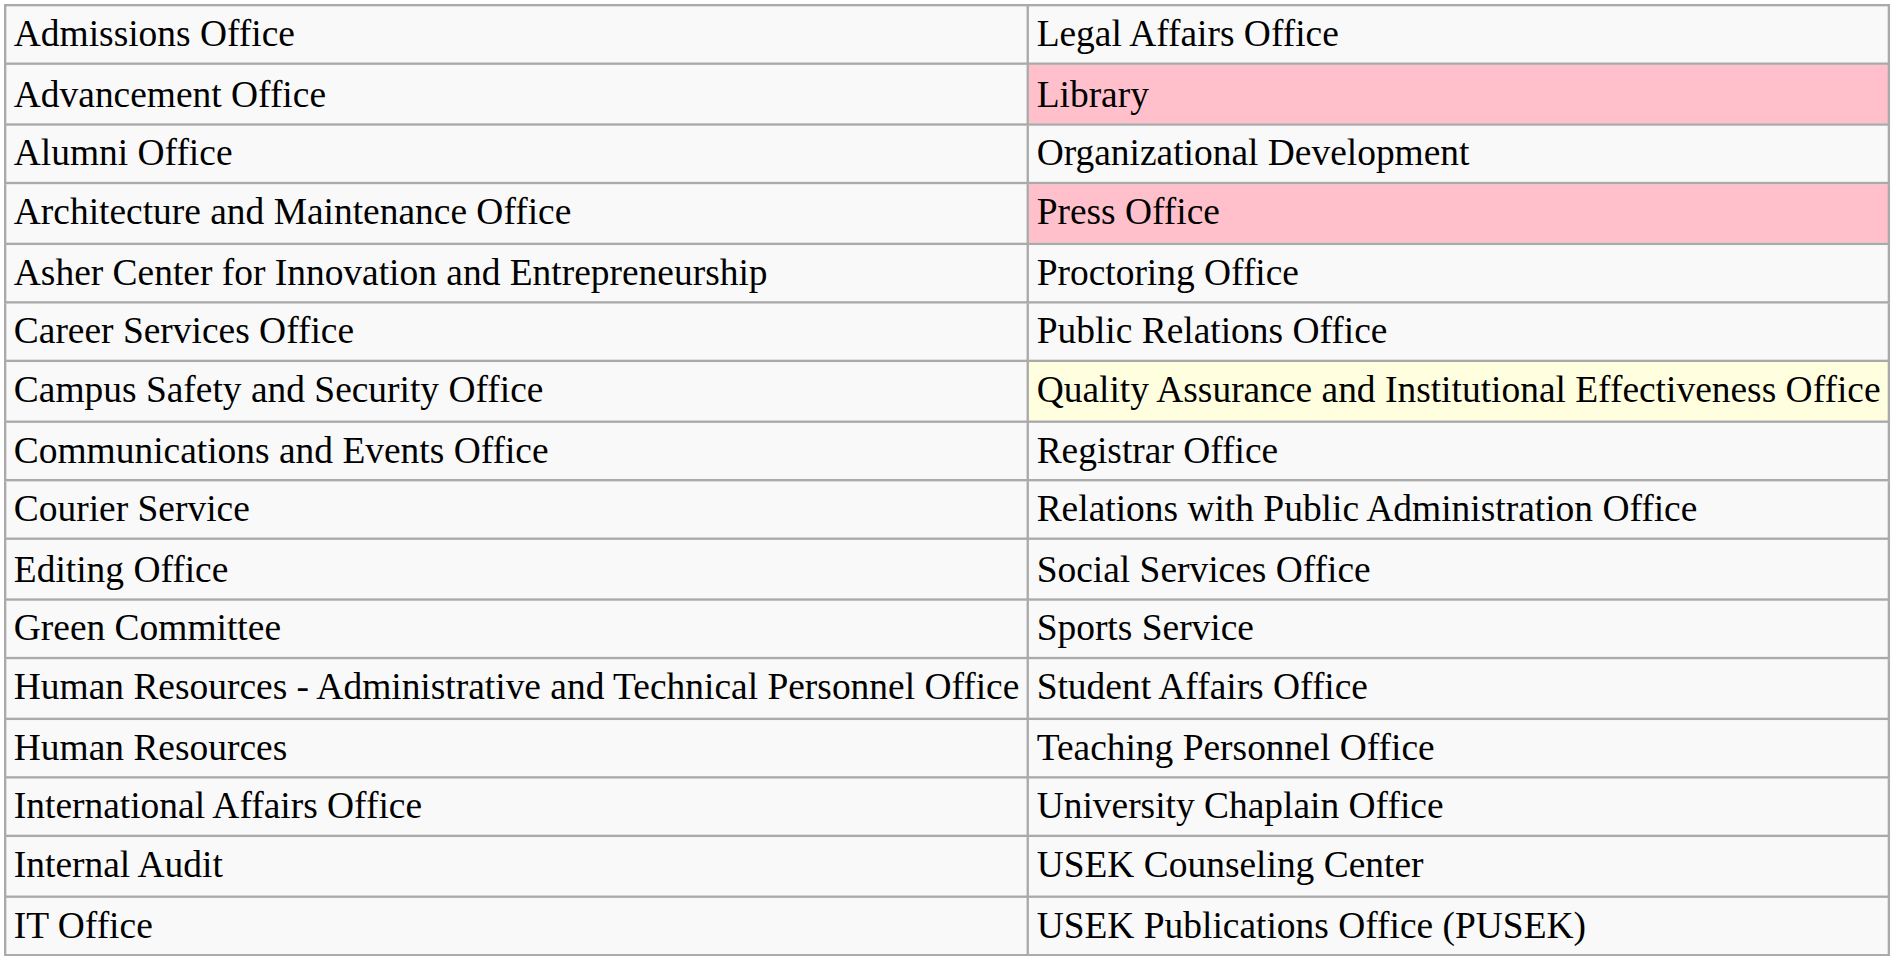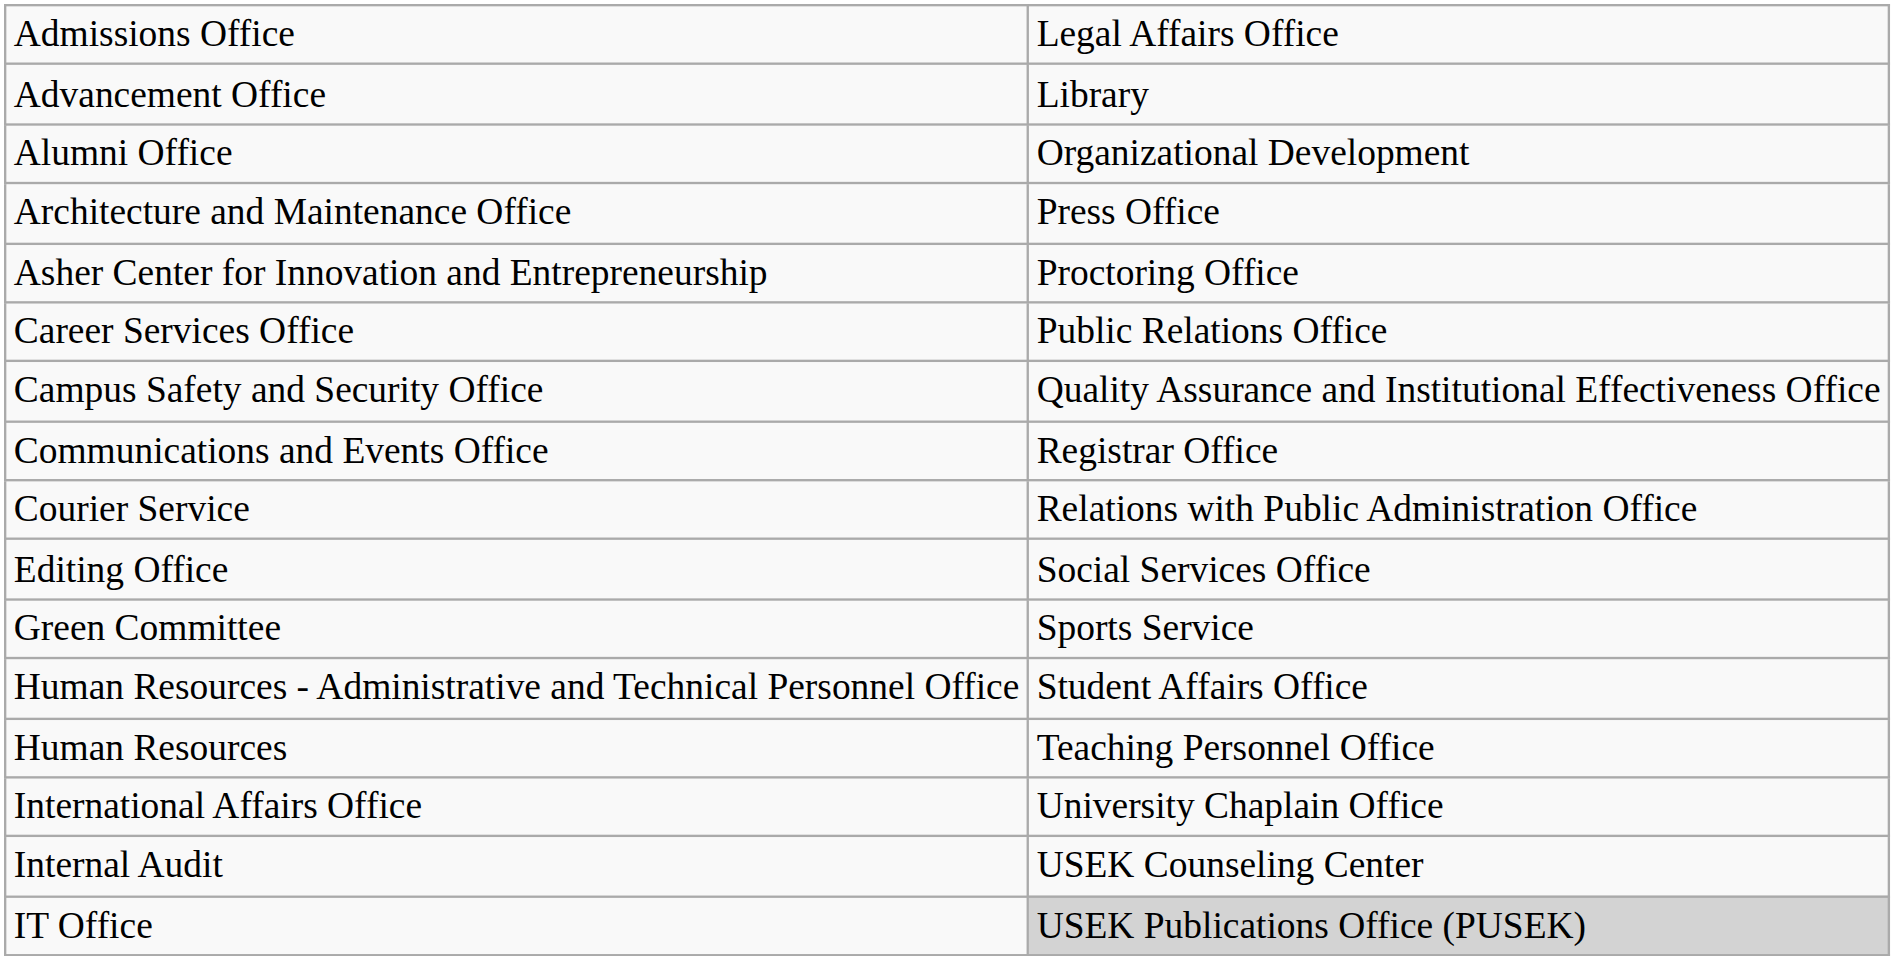Advancement Office | column 2: pink background -> no background
Architecture and Maintenance Office | column 2: pink background -> no background
Campus Safety and Security Office | column 2: lightyellow background -> no background
IT Office | column 2: no background -> lightgrey background
